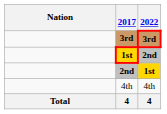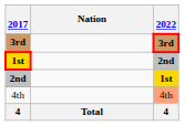columns swapped: Nation <-> 2017
row 5 | 2022: no background -> lightsalmon background
